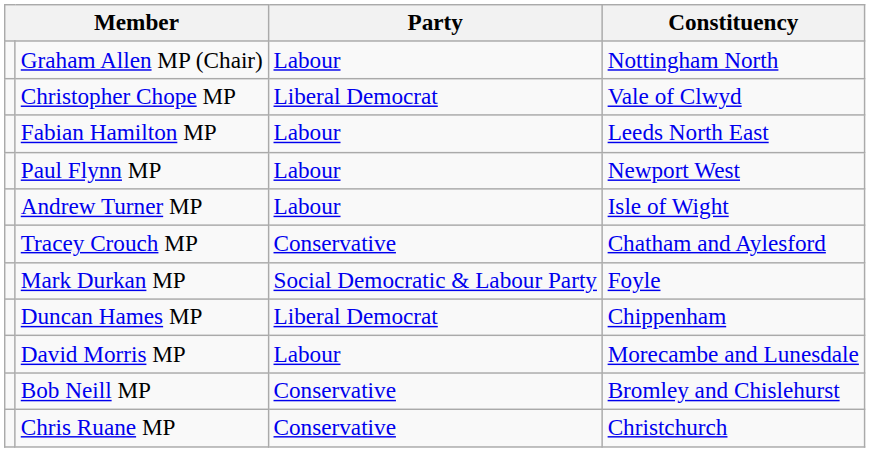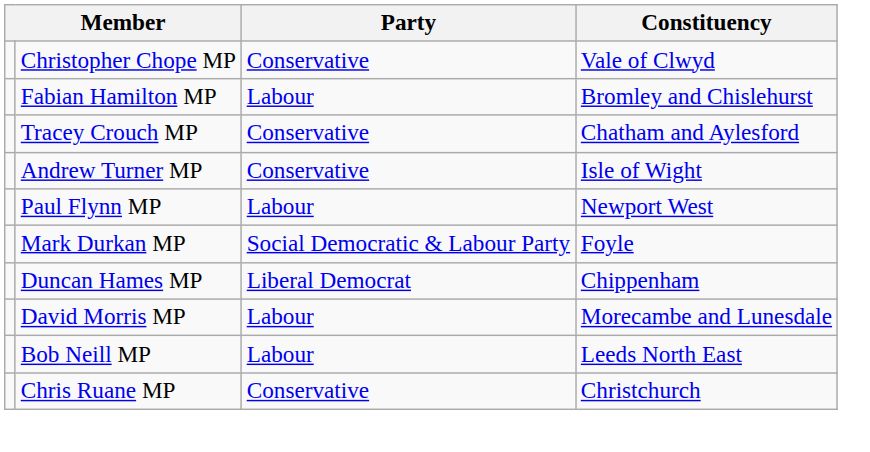- row: Graham Allen MP (Chair) | Labour | Nottingham North
Christopher Chope MP | Party: Liberal Democrat -> Conservative
Fabian Hamilton MP | Constituency: Leeds North East -> Bromley and Chislehurst
rows swapped: Paul Flynn MP <-> Tracey Crouch MP
Andrew Turner MP | Party: Labour -> Conservative
Bob Neill MP | Party: Conservative -> Labour
Bob Neill MP | Constituency: Bromley and Chislehurst -> Leeds North East
